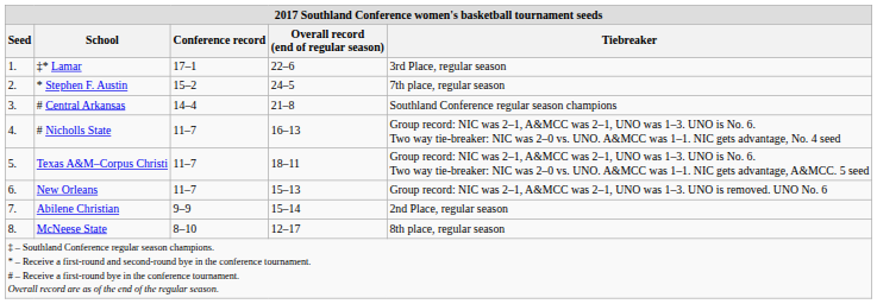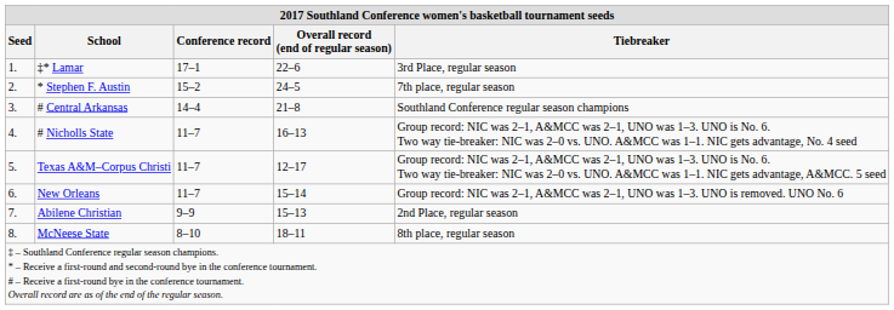Texas A&M–Corpus Christi | Overall record (end of regular season): 18–11 -> 12–17
New Orleans | Overall record (end of regular season): 15–13 -> 15–14
Abilene Christian | Overall record (end of regular season): 15–14 -> 15–13
McNeese State | Overall record (end of regular season): 12–17 -> 18–11
